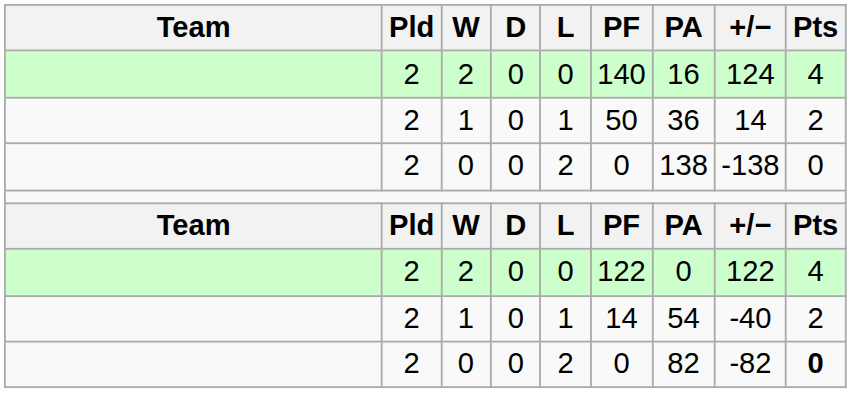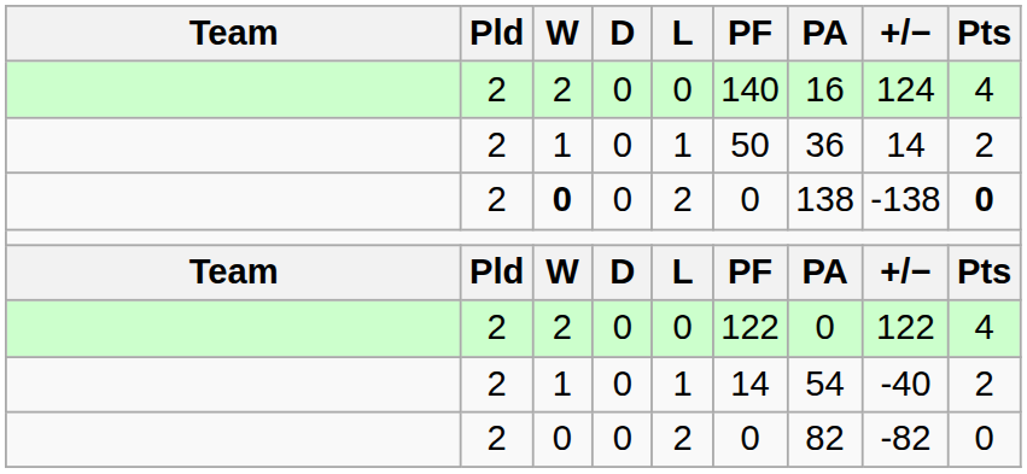row 4 | W: normal -> bold
row 4 | Pts: normal -> bold
row 9 | Pts: bold -> normal
